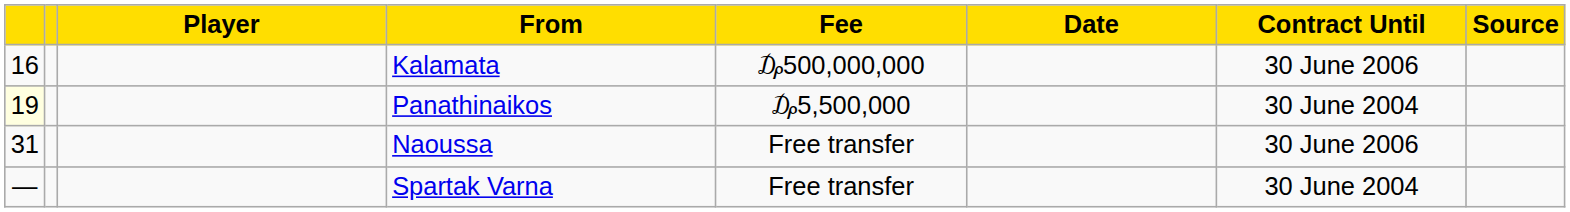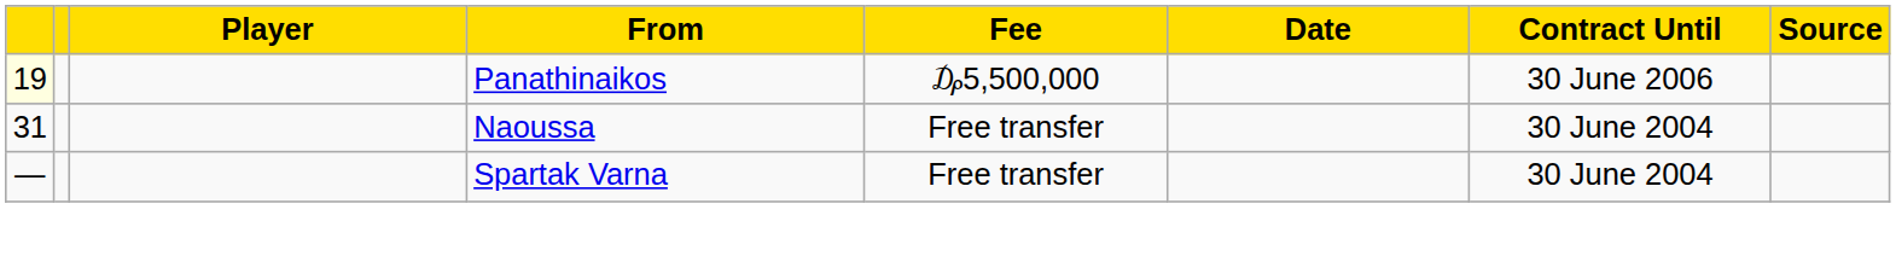- row: 16 | Kalamata | ₯500,000,000 | 30 June 2006
Panathinaikos | Contract Until: 30 June 2004 -> 30 June 2006
Naoussa | Contract Until: 30 June 2006 -> 30 June 2004
